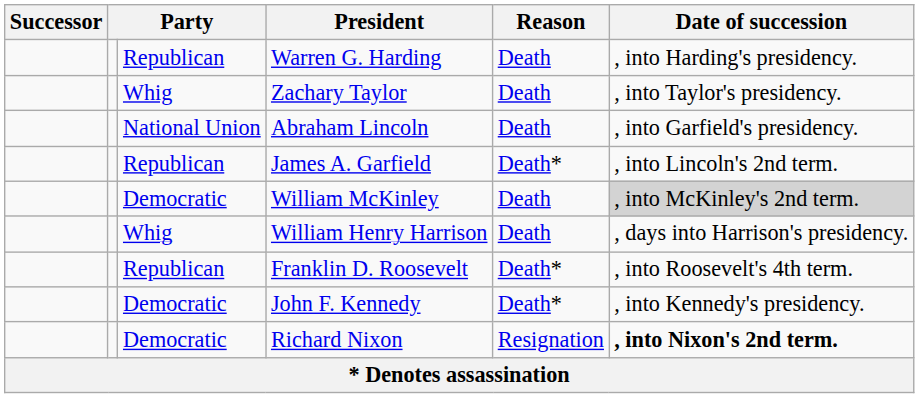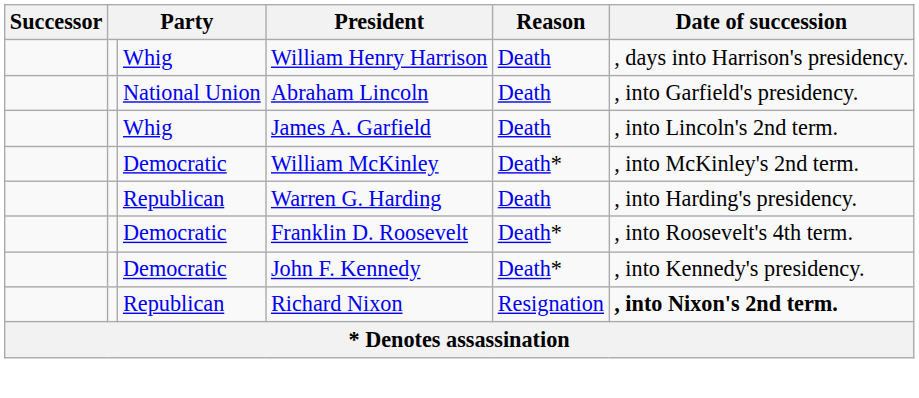rows swapped: William Henry Harrison <-> Warren G. Harding
- row: Whig | Zachary Taylor | Death | , into Taylor's presidency.
James A. Garfield | column 3: Republican -> Whig
James A. Garfield | Reason: Death* -> Death
William McKinley | Reason: Death -> Death*
William McKinley | Date of succession: lightgrey background -> no background
Franklin D. Roosevelt | column 3: Republican -> Democratic
Richard Nixon | column 3: Democratic -> Republican
